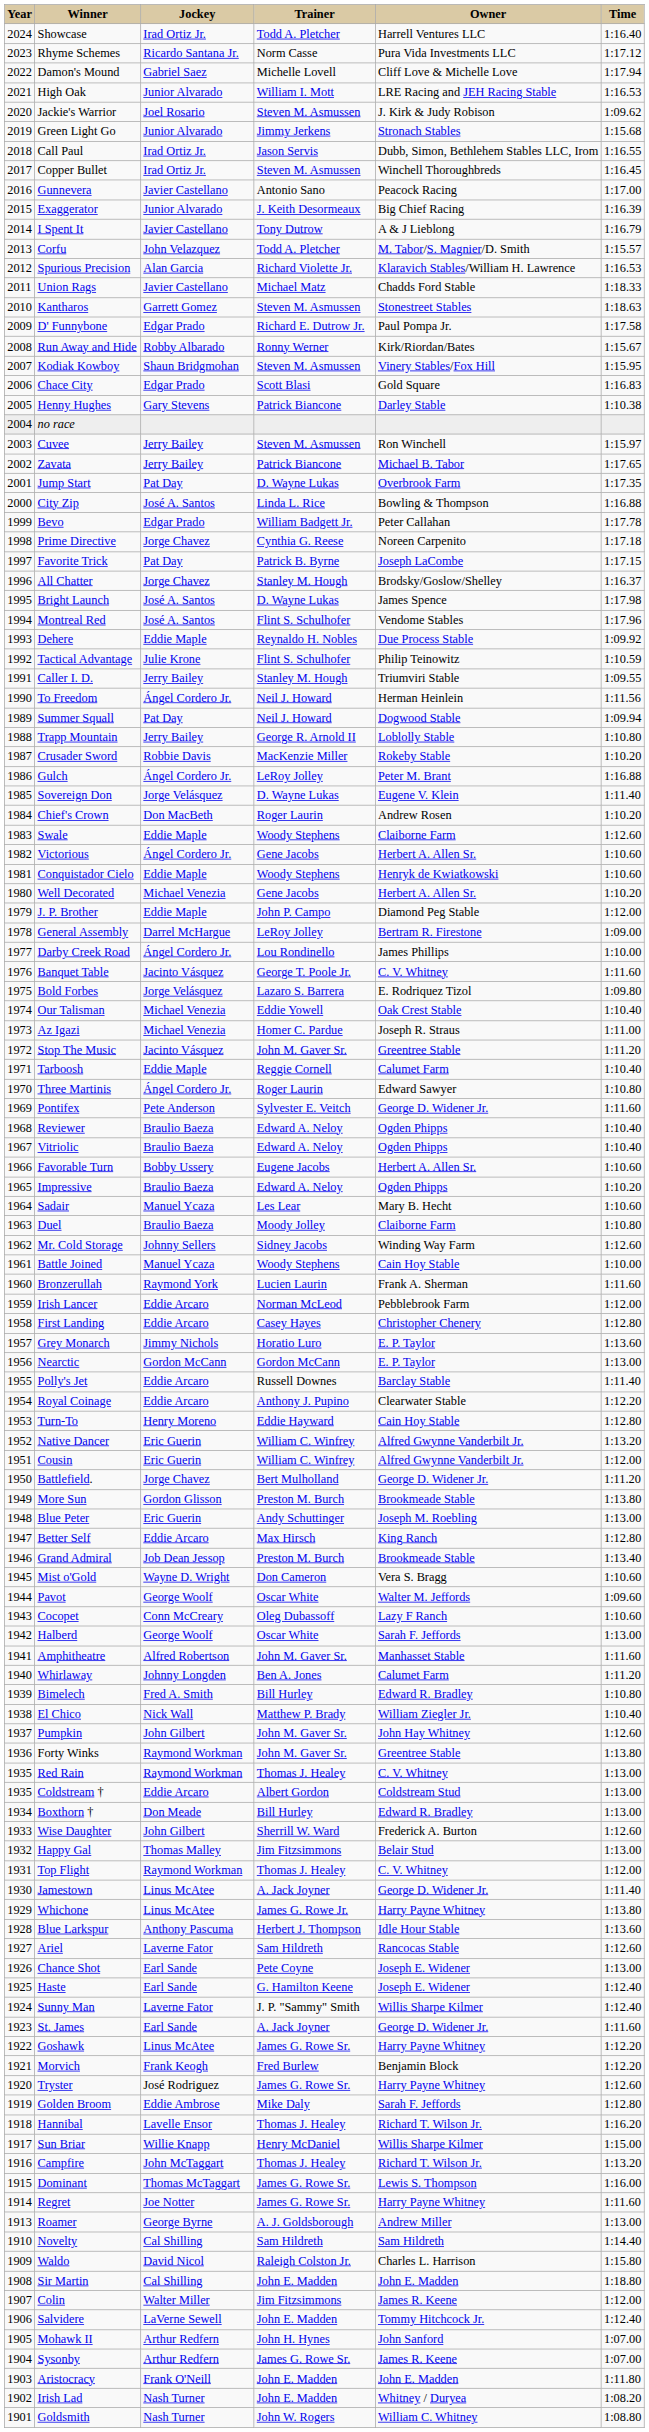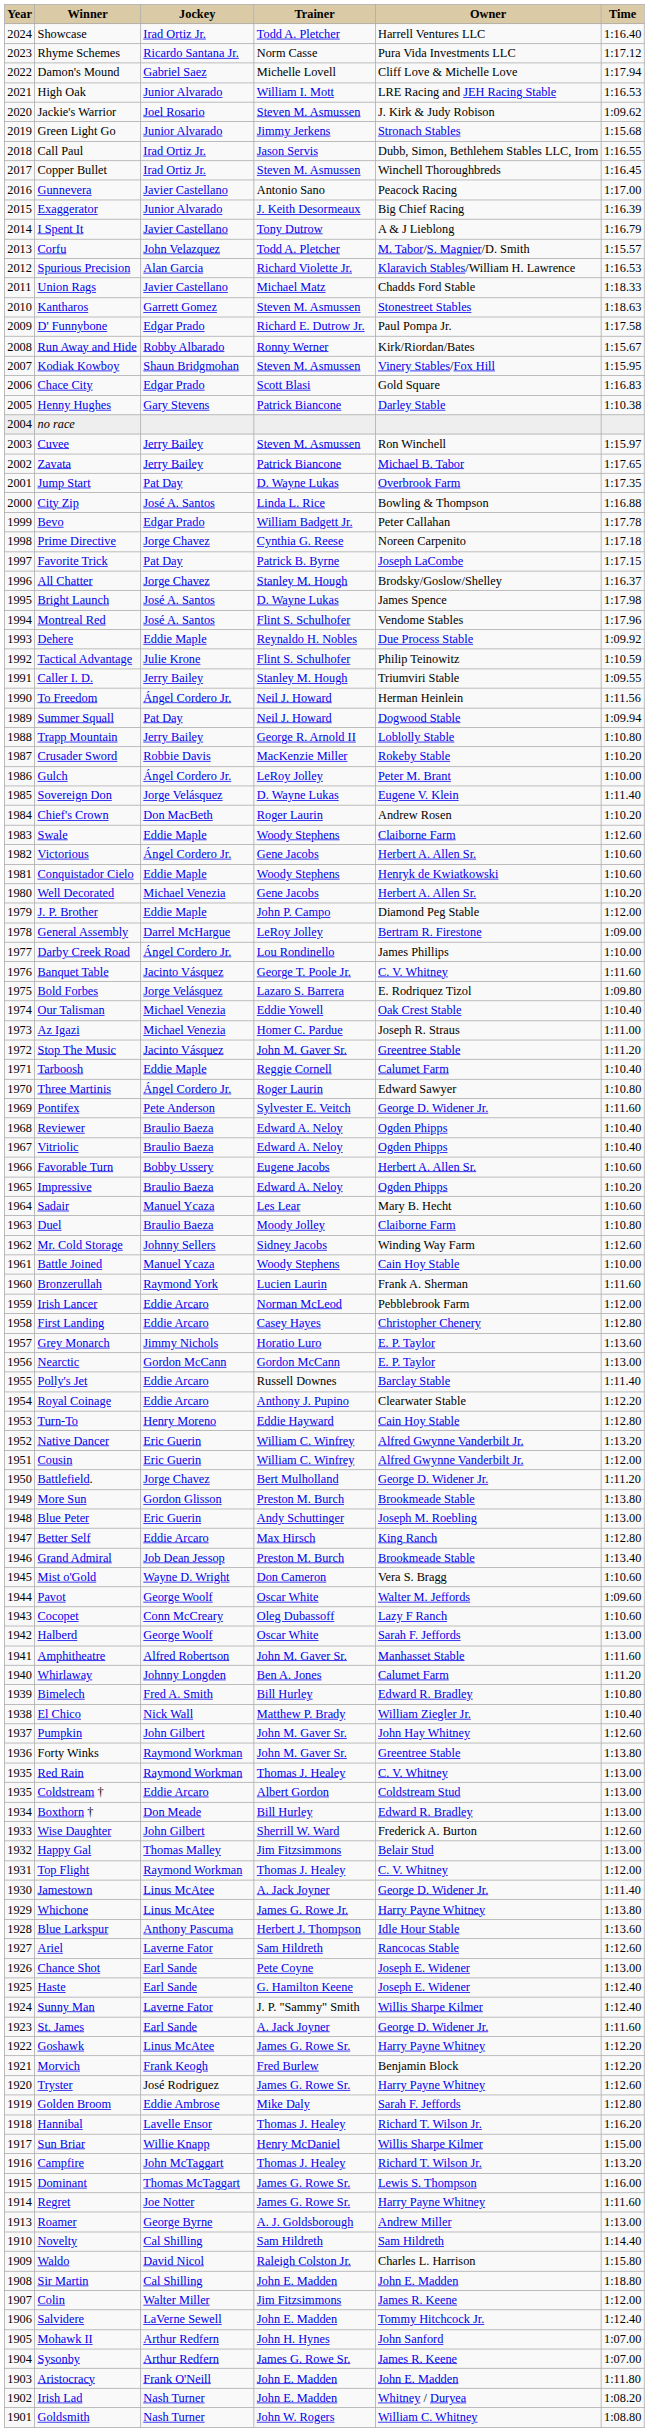Gulch | Time: 1:16.88 -> 1:10.00
